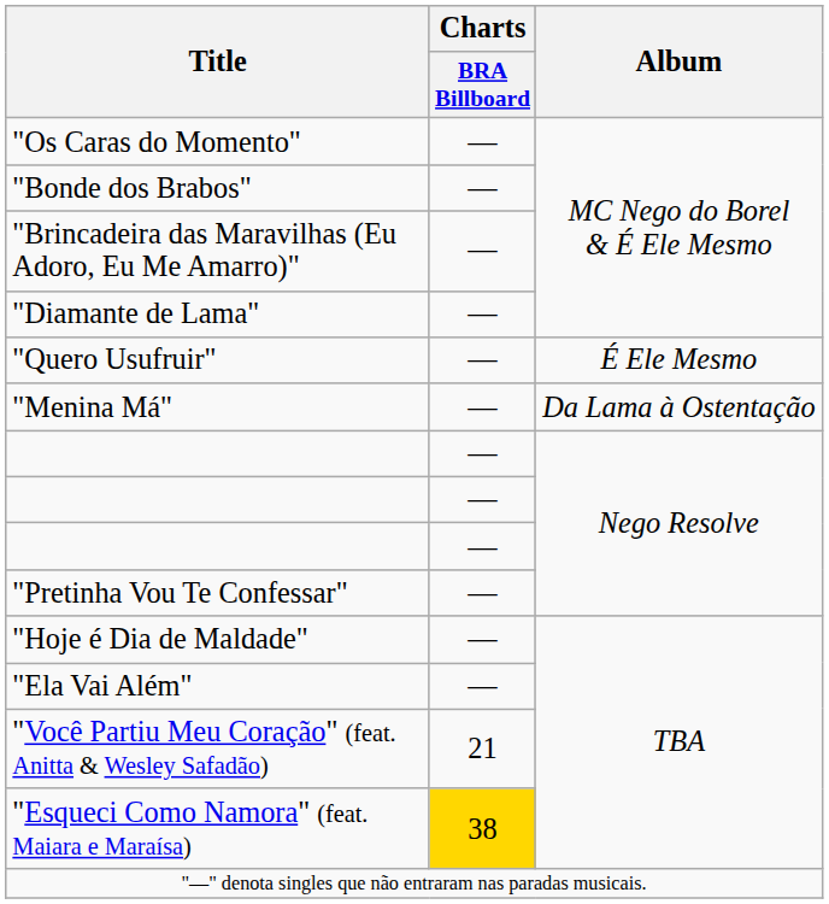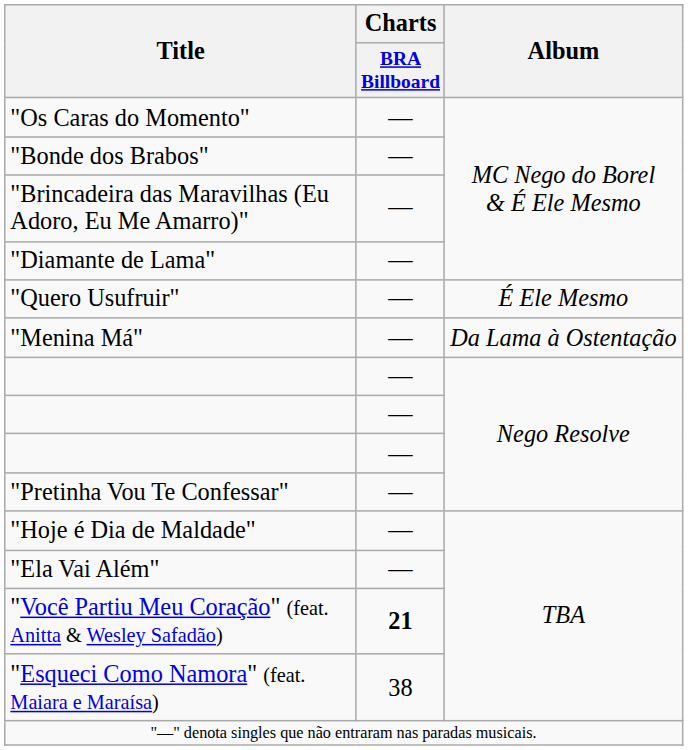"Você Partiu Meu Coração" (feat. Anitta & Wesley Safadão) | Charts / BRA Billboard: normal -> bold
"Esqueci Como Namora" (feat. Maiara e Maraísa) | Charts / BRA Billboard: gold background -> no background
